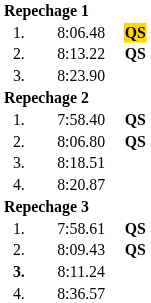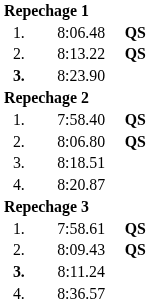8:06.48 | column 3: gold background -> no background
8:23.90 | column 1: normal -> bold
